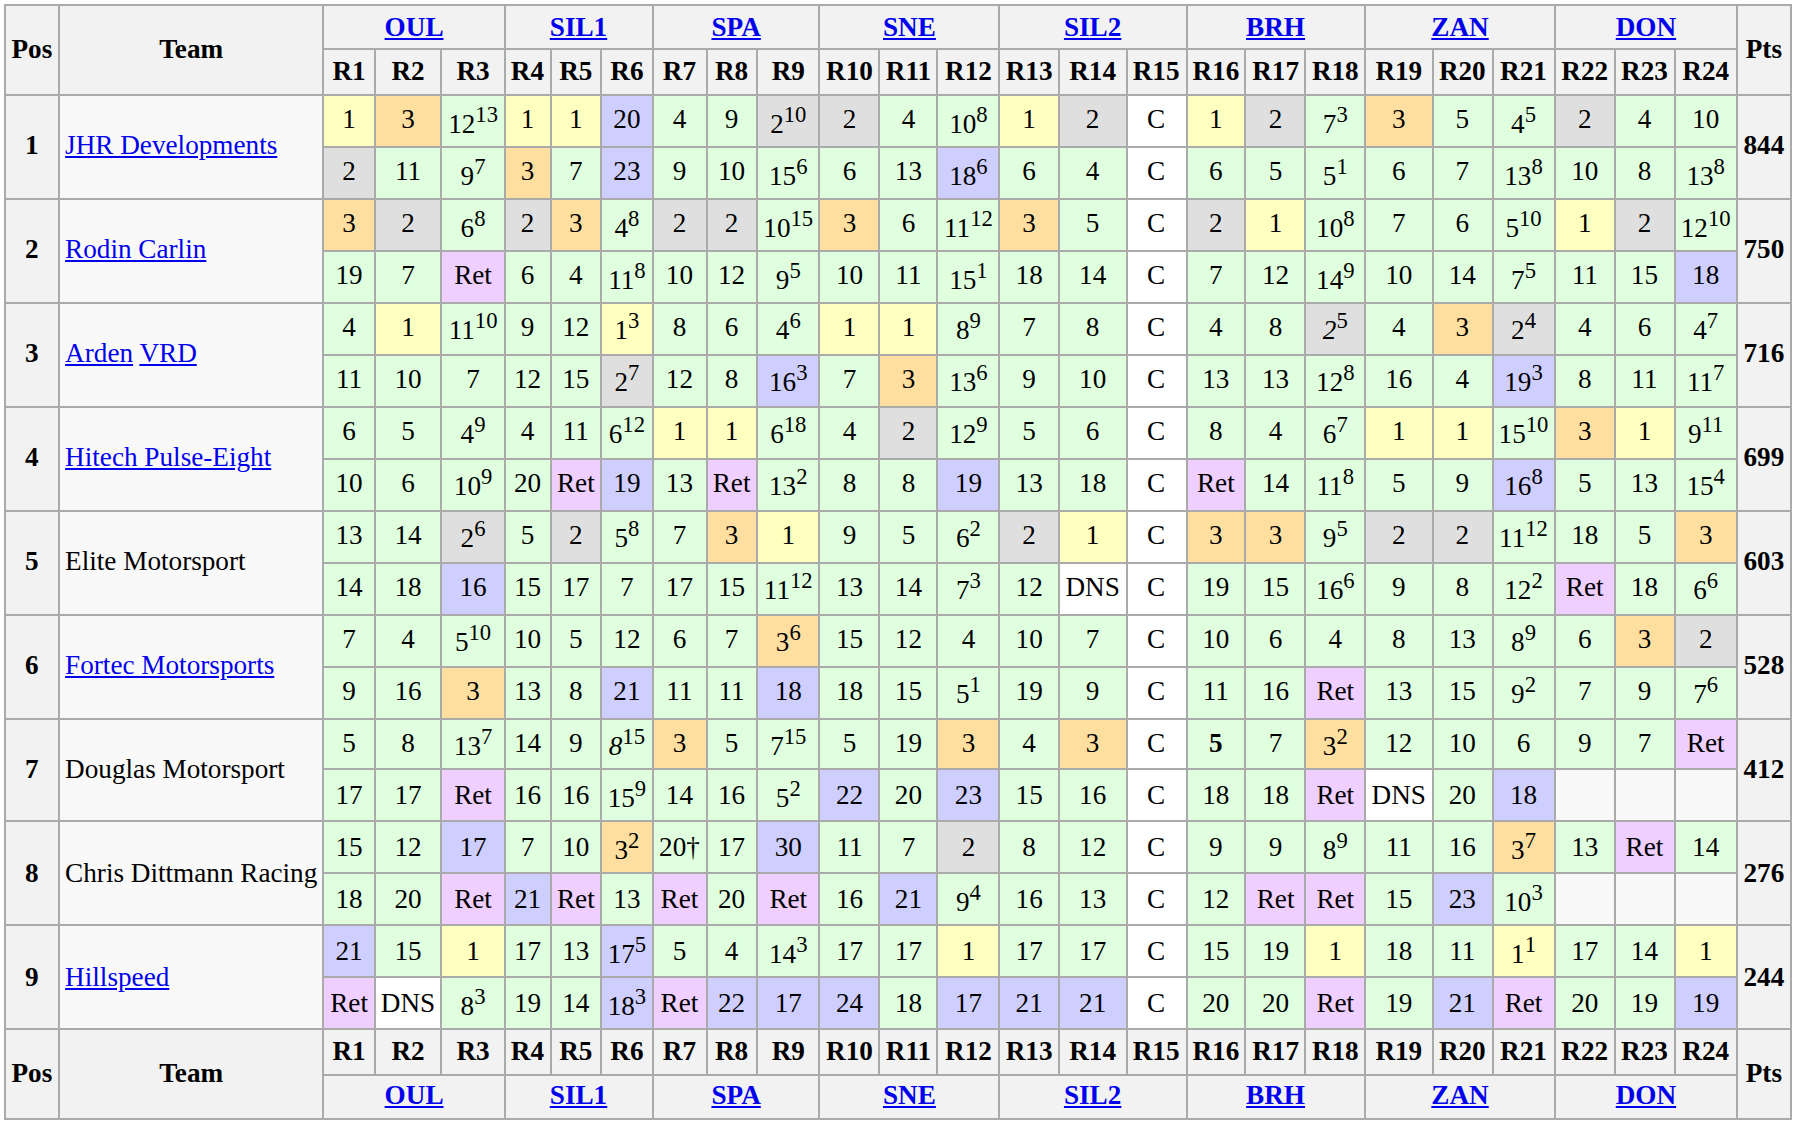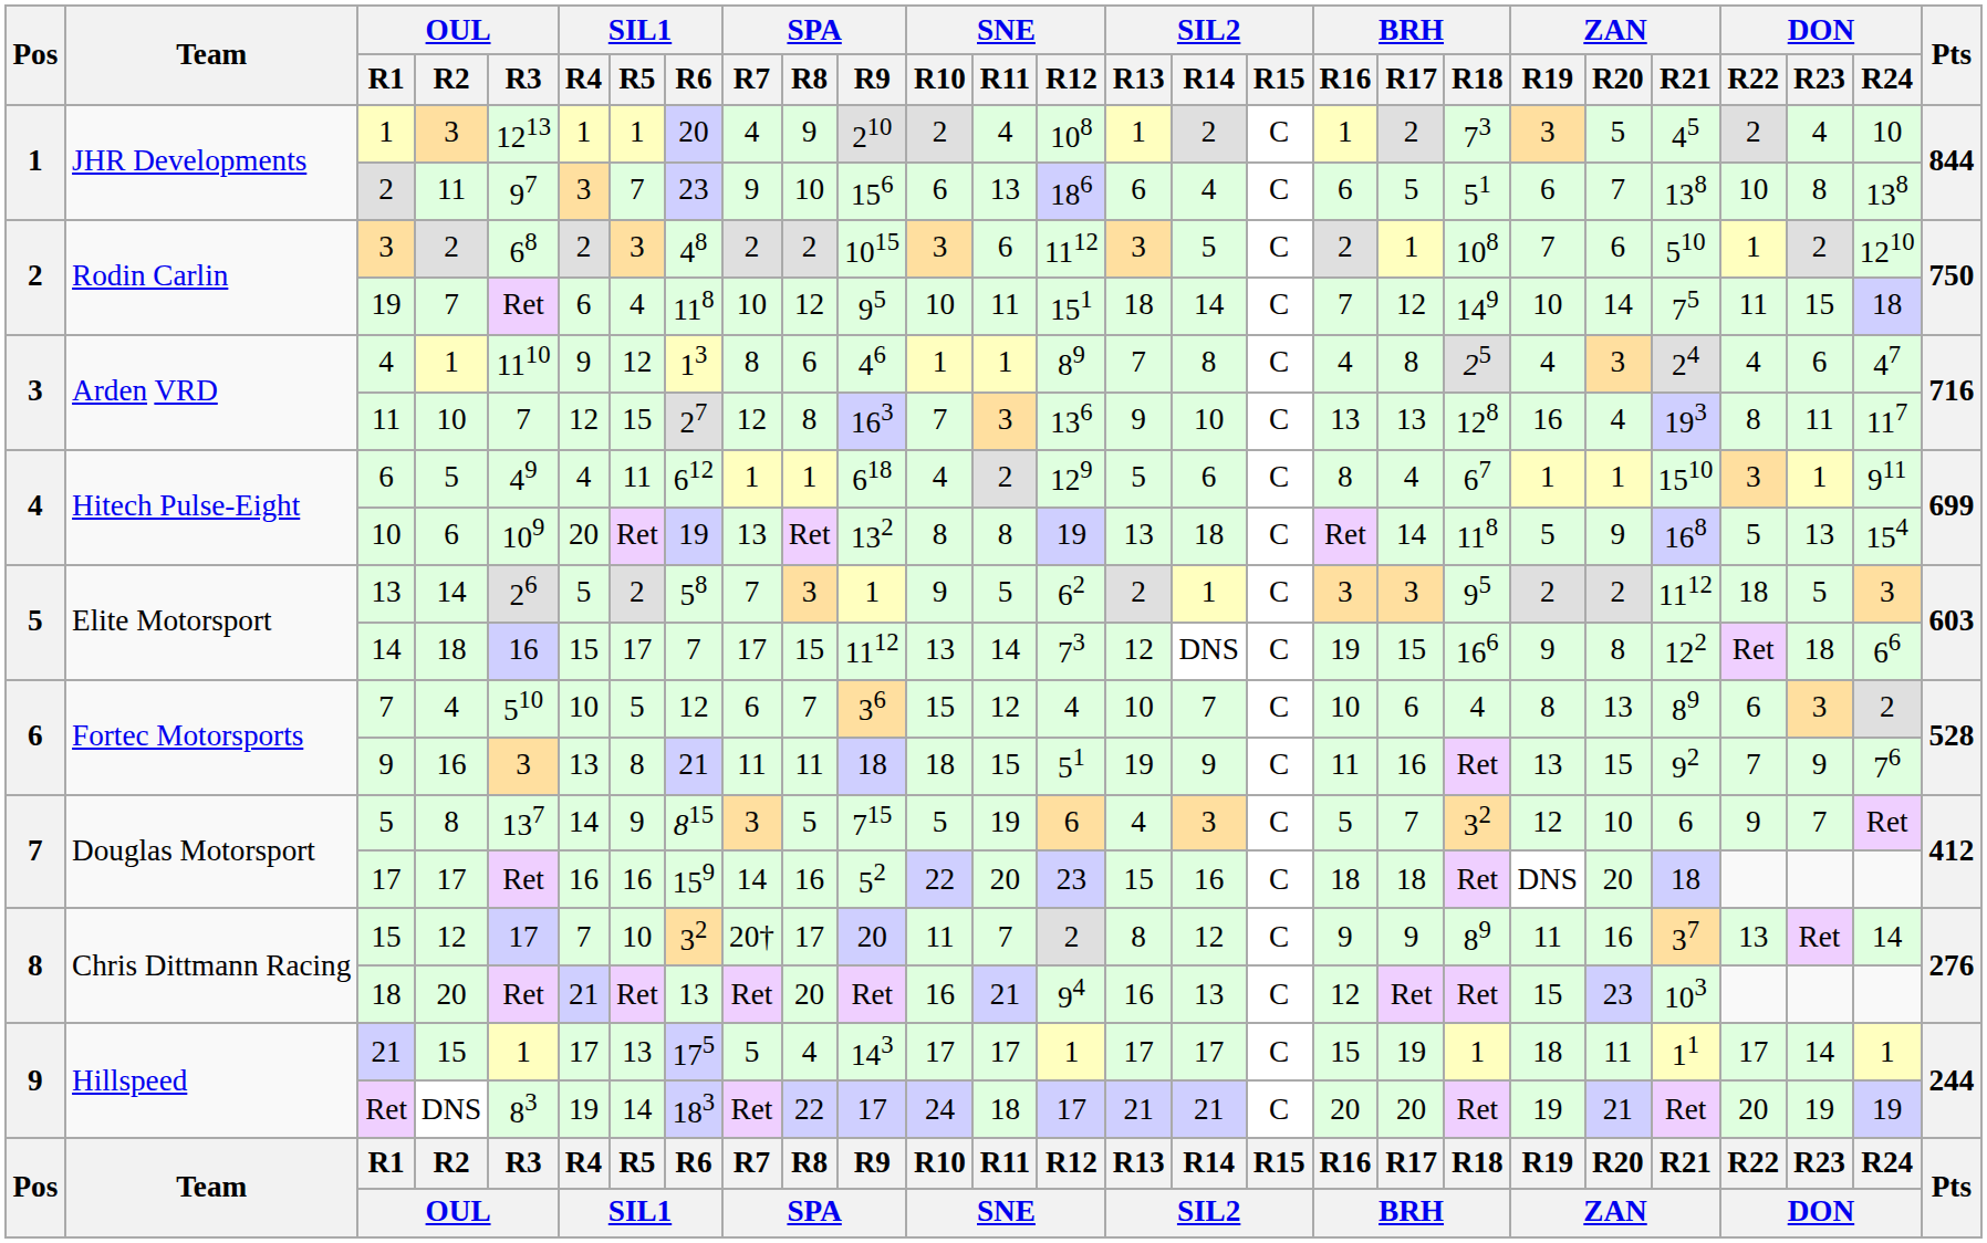row 15 | SNE / R12: 3 -> 6
row 15 | BRH / R16: bold -> normal
row 17 | SPA / R9: 30 -> 20
